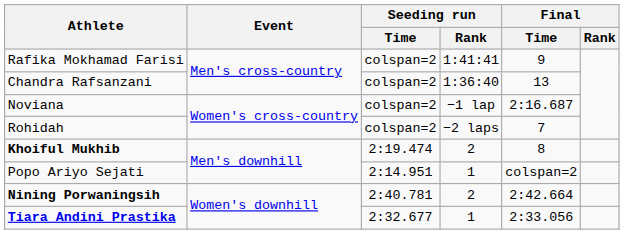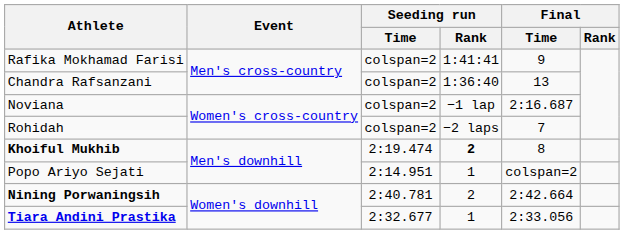Khoiful Mukhib | Seeding run / Rank: normal -> bold
